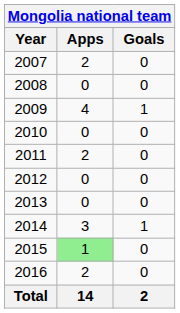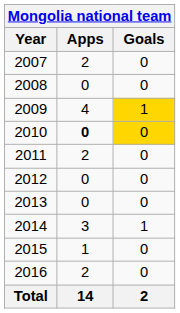2009 | Goals: no background -> gold background
2010 | Apps: normal -> bold
2010 | Goals: no background -> gold background
2015 | Apps: lightgreen background -> no background
